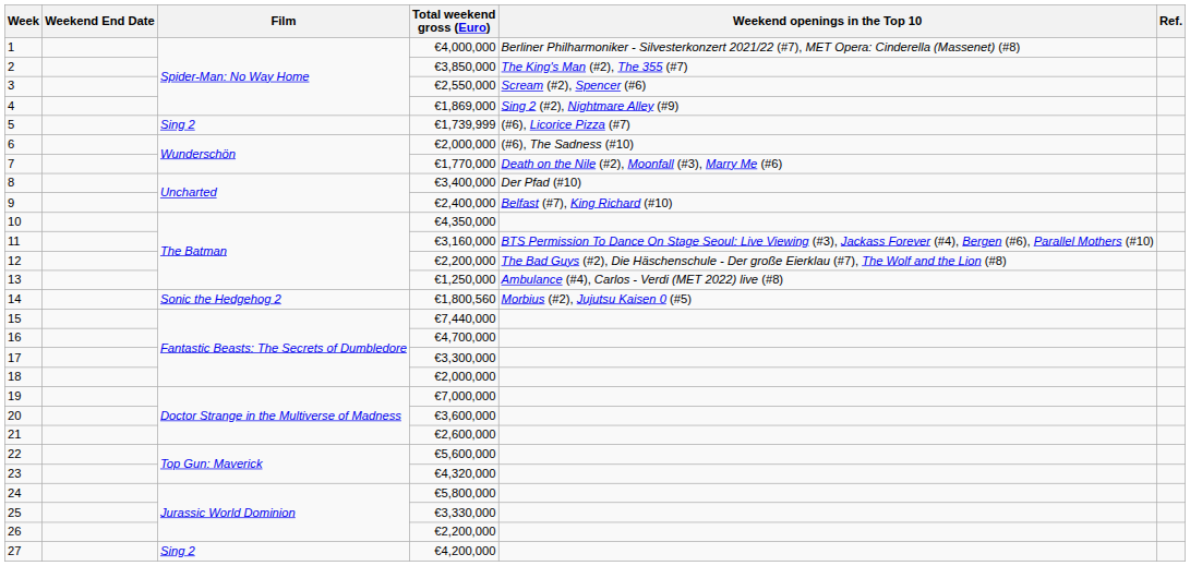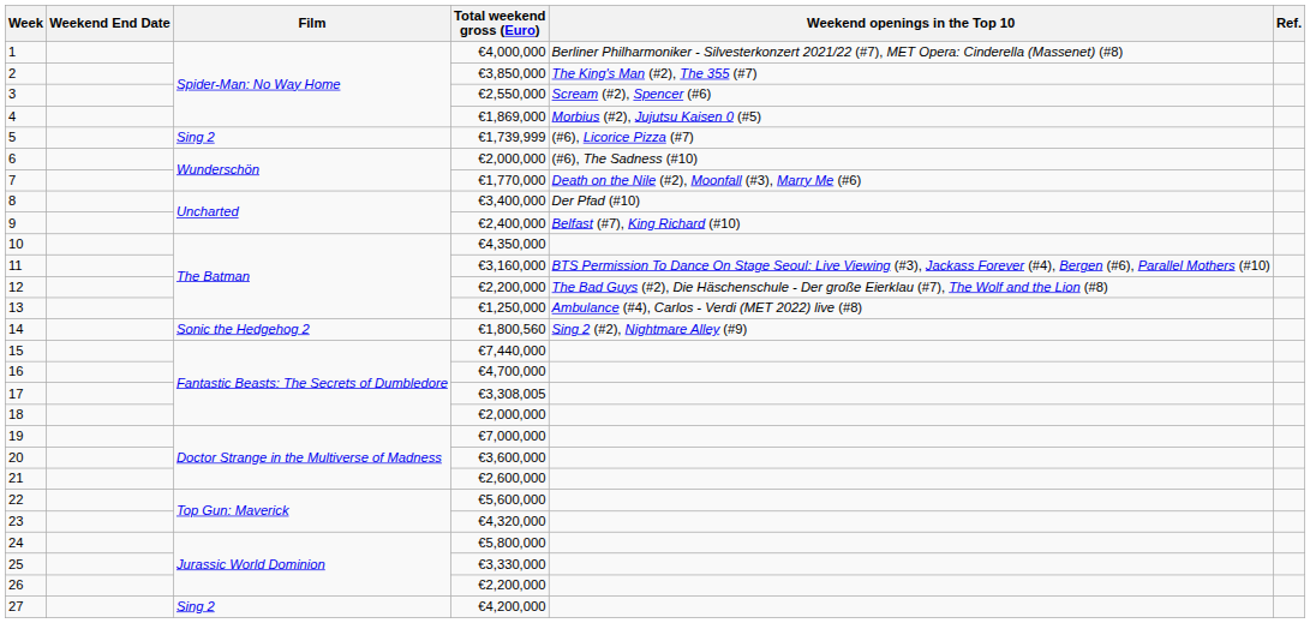4 | Weekend openings in the Top 10: Sing 2 (#2), Nightmare Alley (#9) -> Morbius (#2), Jujutsu Kaisen 0 (#5)
14 | Weekend openings in the Top 10: Morbius (#2), Jujutsu Kaisen 0 (#5) -> Sing 2 (#2), Nightmare Alley (#9)
17 | Total weekend gross (Euro): €3,300,000 -> €3,308,005
